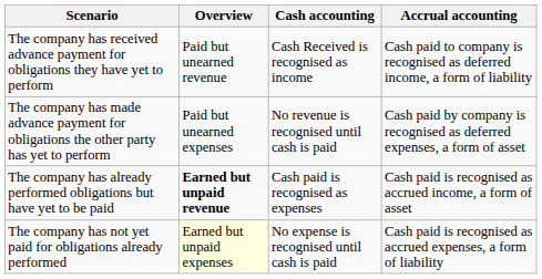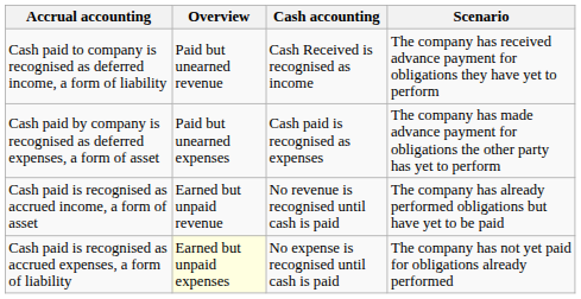columns swapped: Scenario <-> Accrual accounting
row 3 | Cash accounting: No revenue is recognised until cash is paid -> Cash paid is recognised as expenses
row 4 | Overview: bold -> normal
row 4 | Cash accounting: Cash paid is recognised as expenses -> No revenue is recognised until cash is paid
